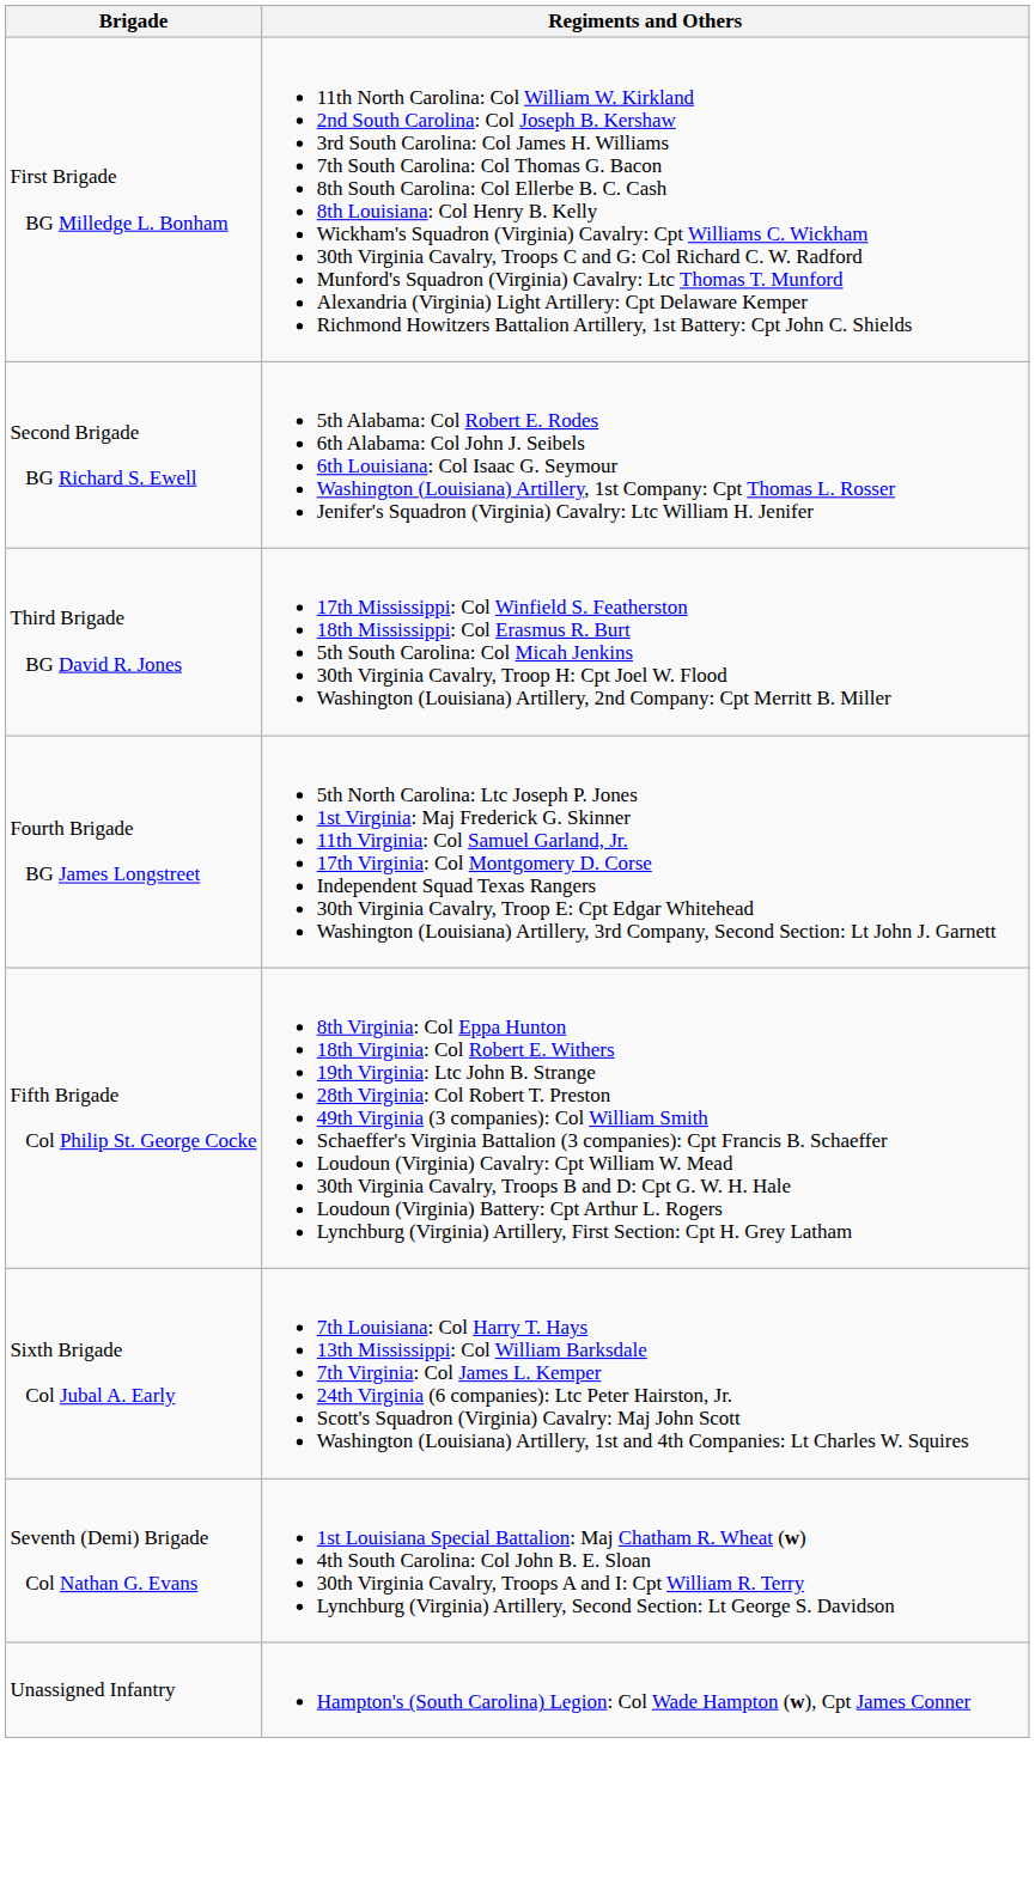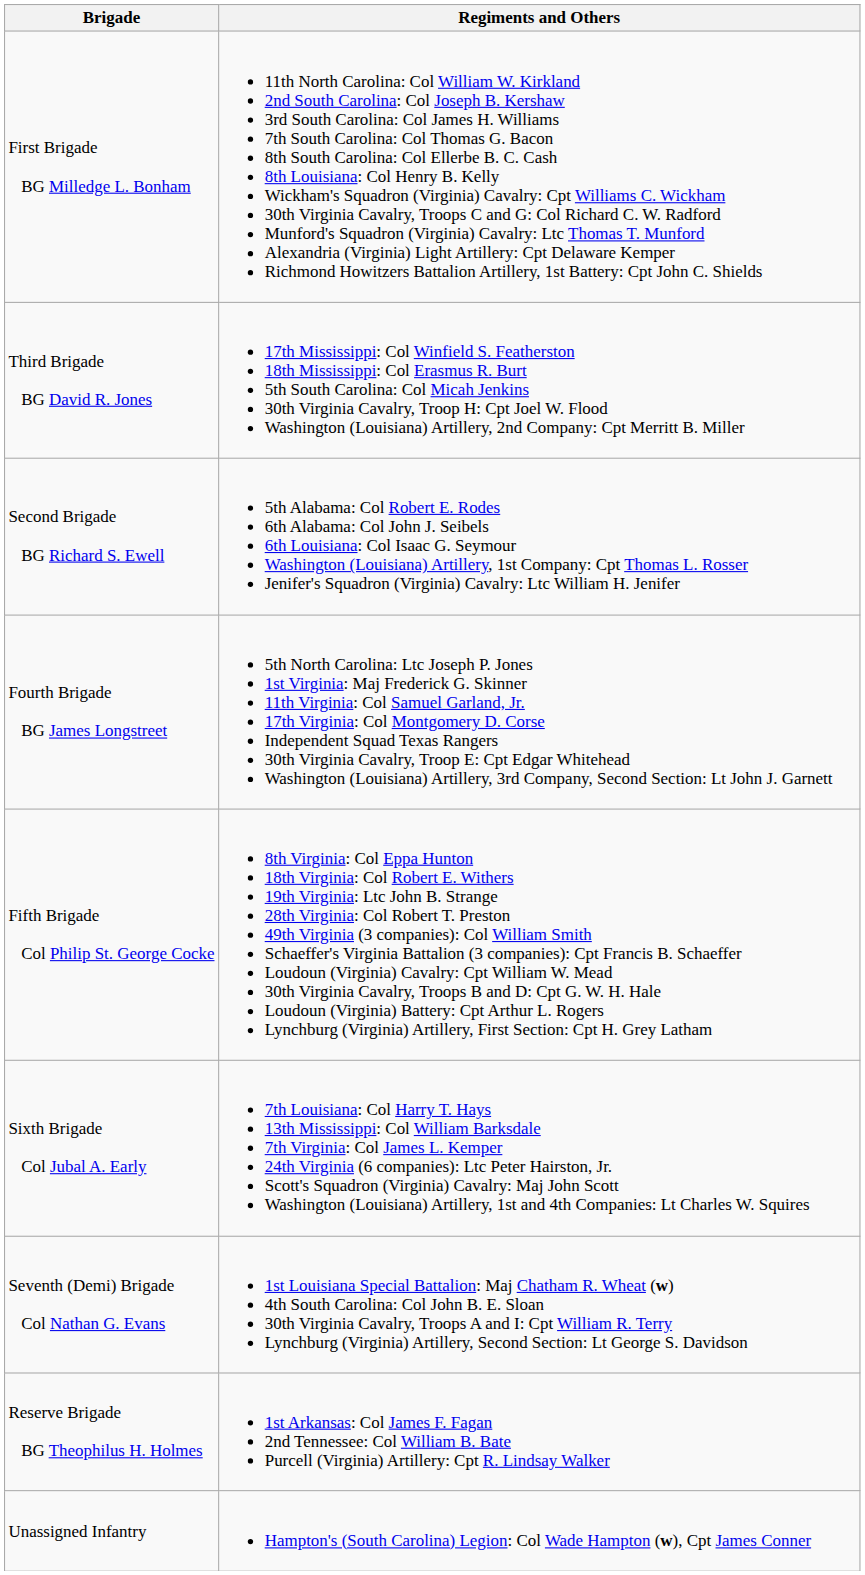rows swapped: Second Brigade BG Richard S. Ewell <-> Third Brigade BG David R. Jones
+ row: Reserve Brigade BG Theophilus H. Holmes | 1st Arkansas: Col James F. Fagan 2nd Tennessee: Col William B. Bate Purcell (Virginia) Artillery: Cpt R. Lindsay Walker
